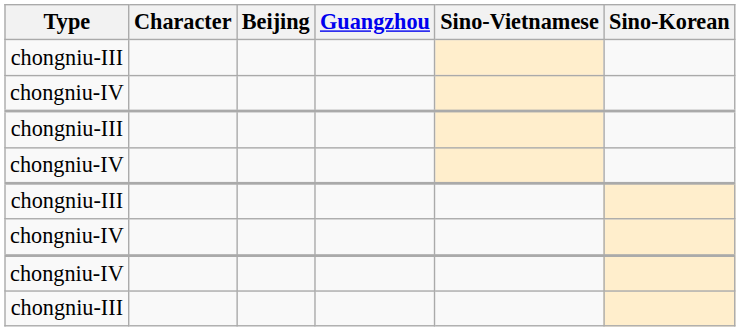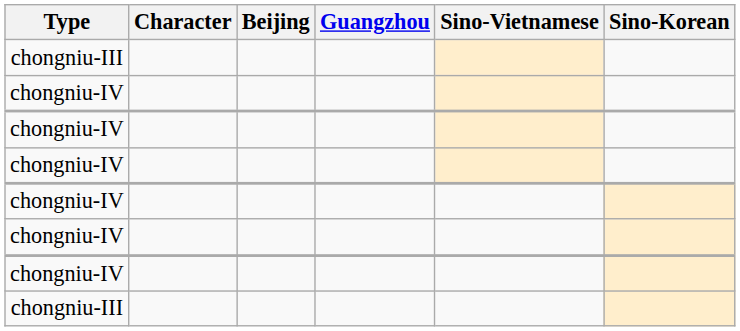row 4 | Type: chongniu-III -> chongniu-IV
row 6 | Type: chongniu-III -> chongniu-IV
